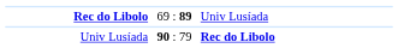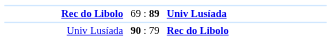row 1 | column 3: normal -> bold
